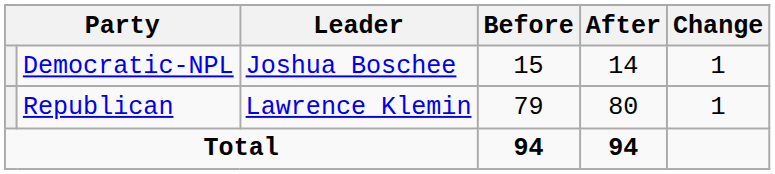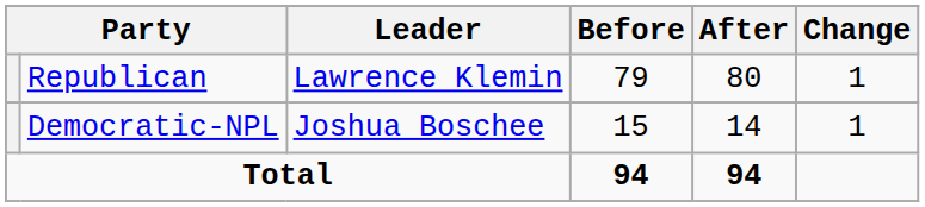rows swapped: Republican <-> Democratic-NPL
